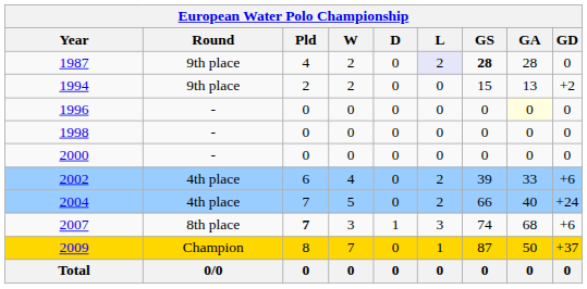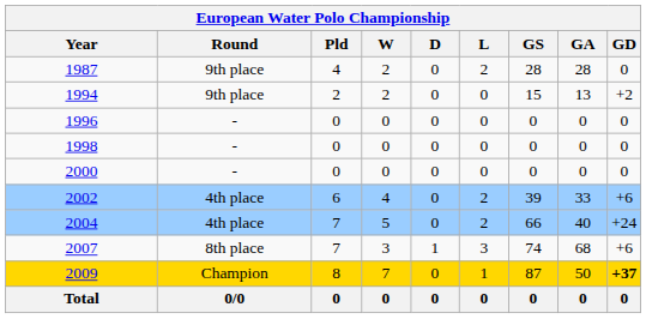1987 | L: lavender background -> no background
1987 | GS: bold -> normal
1996 | GA: lightyellow background -> no background
2007 | Pld: bold -> normal
2009 | GD: normal -> bold
